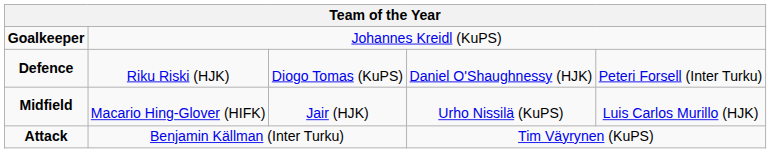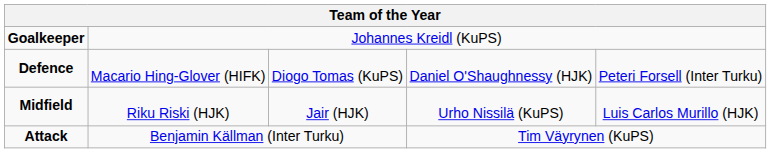Defence | column 2: Riku Riski (HJK) -> Macario Hing-Glover (HIFK)
Midfield | column 2: Macario Hing-Glover (HIFK) -> Riku Riski (HJK)
